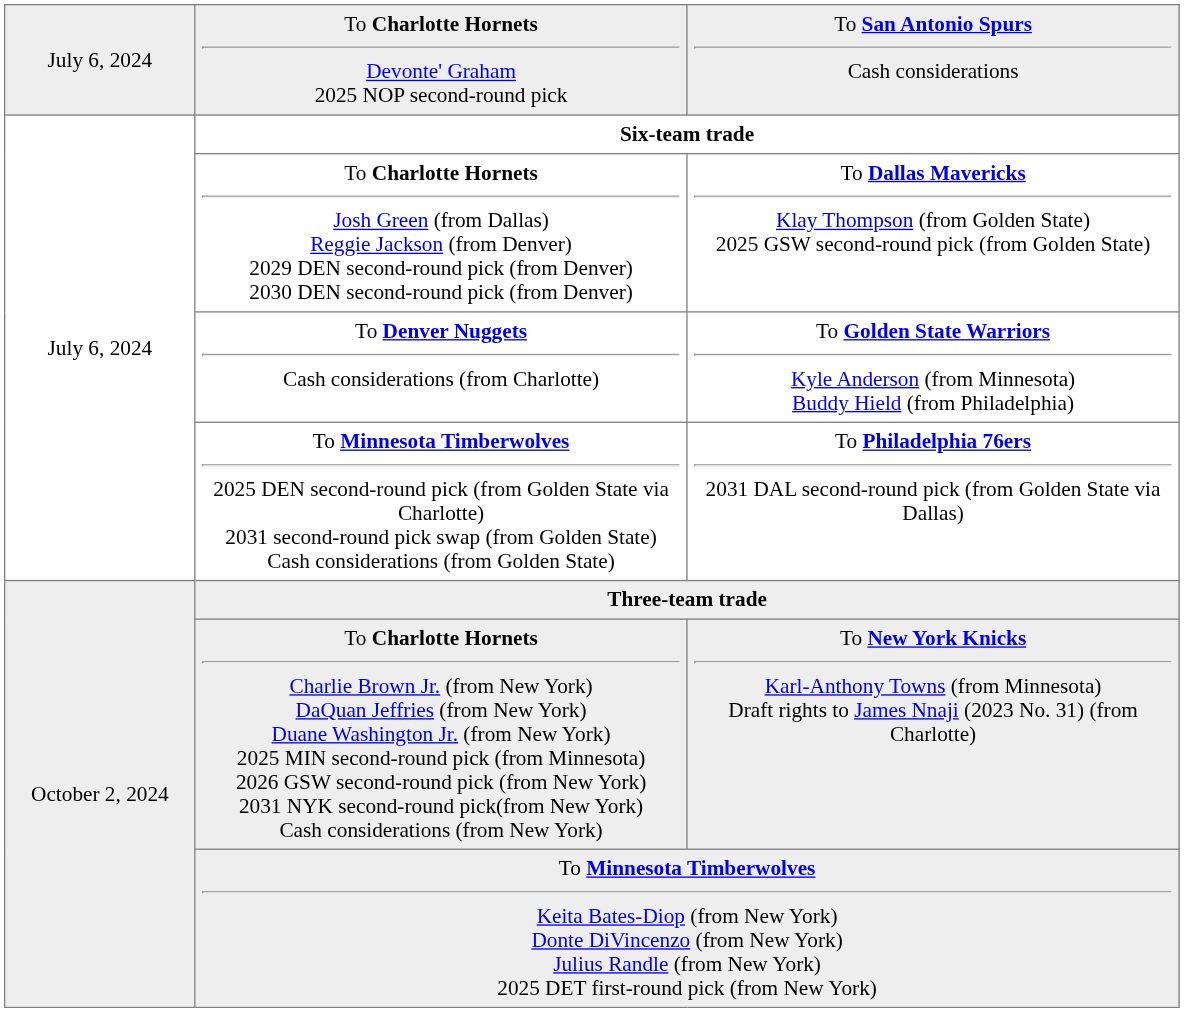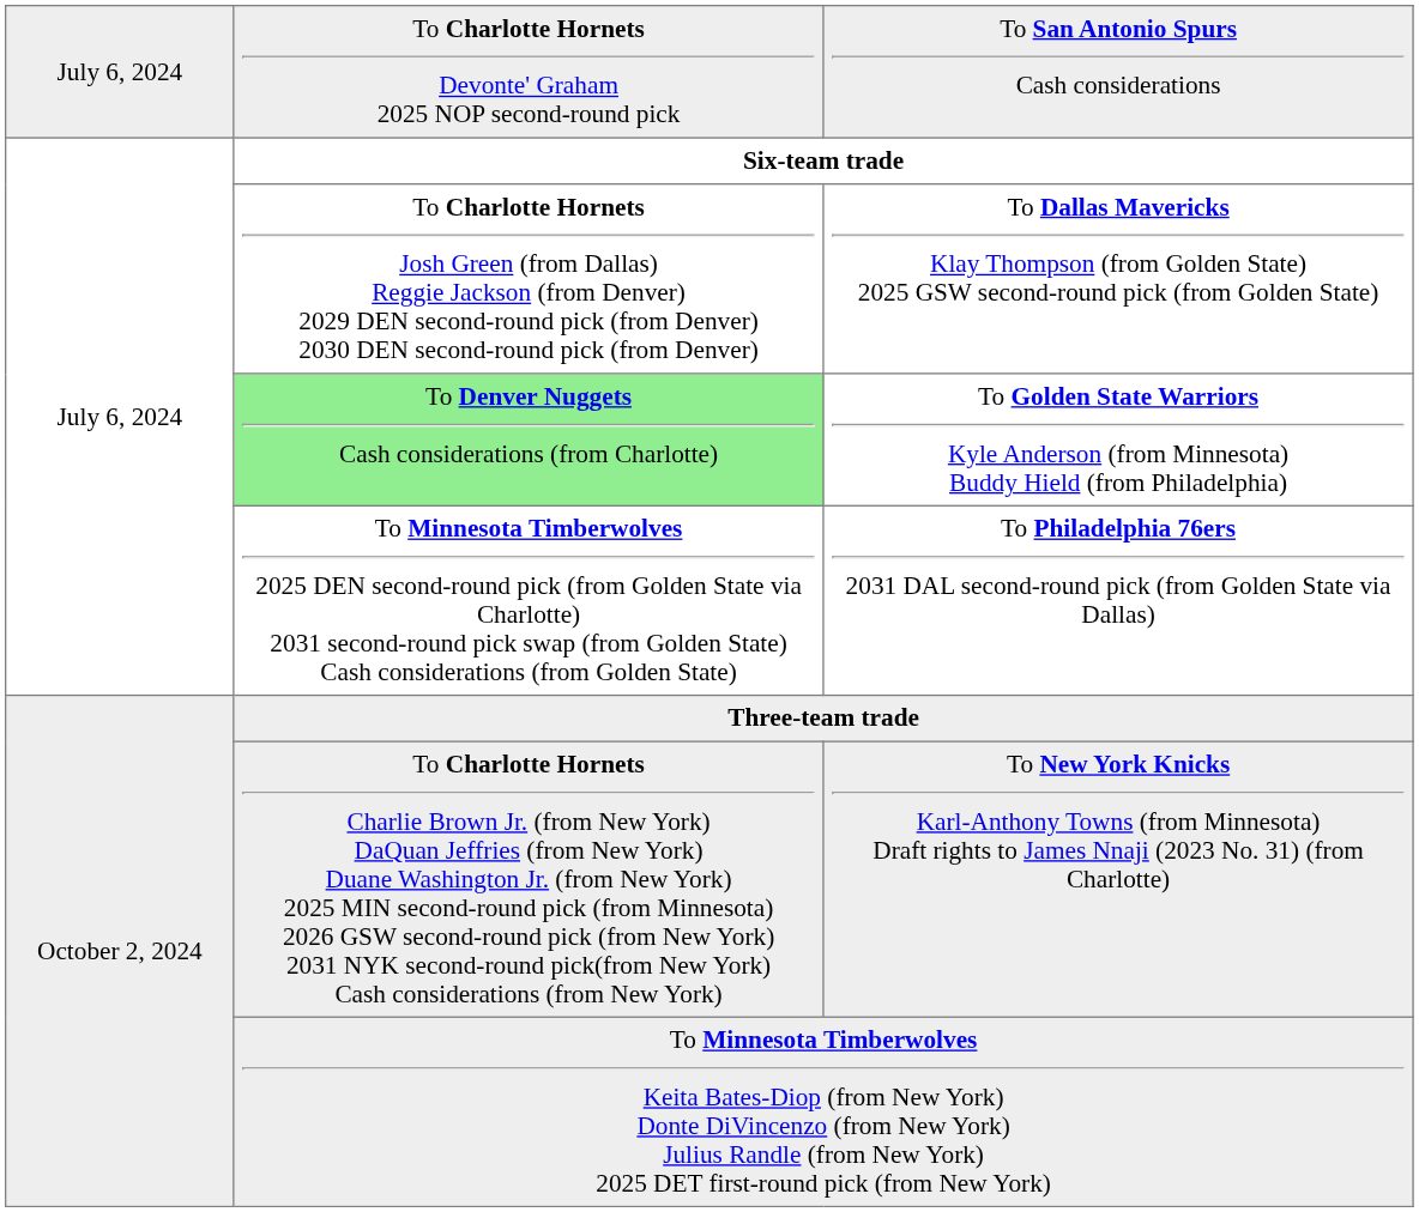To Denver Nuggets Cash considerations (from Charlotte) | column 2: no background -> lightgreen background
